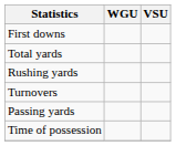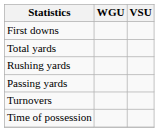rows swapped: Passing yards <-> Turnovers
